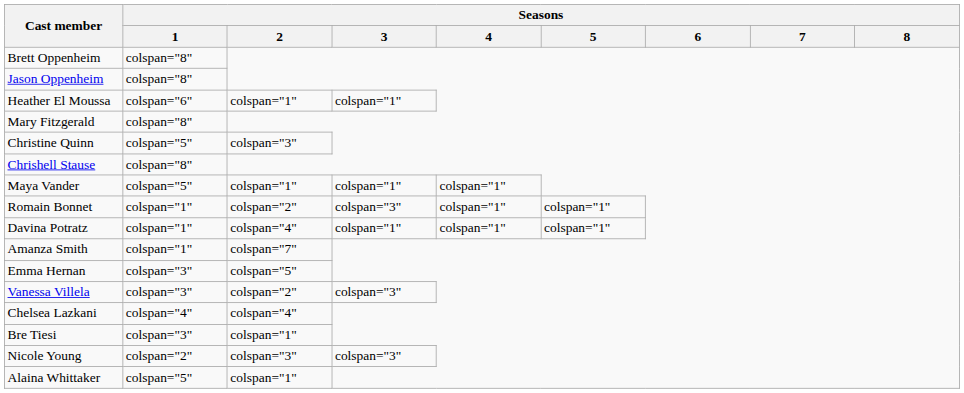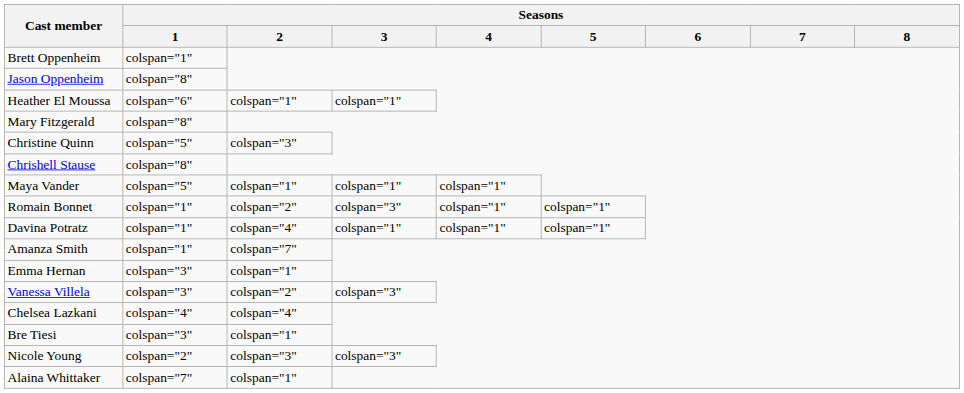Brett Oppenheim | Seasons / 1: colspan="8" -> colspan="1"
Emma Hernan | Seasons / 2: colspan="5" -> colspan="1"
Alaina Whittaker | Seasons / 1: colspan="5" -> colspan="7"
